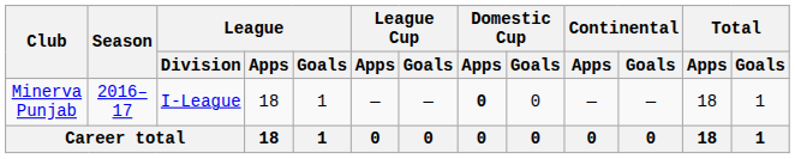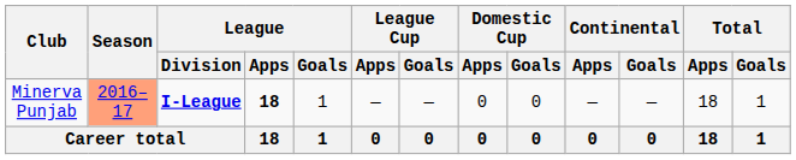Minerva Punjab | Season: no background -> lightsalmon background
Minerva Punjab | League / Division: normal -> bold
Minerva Punjab | League / Apps: normal -> bold
Minerva Punjab | Domestic Cup / Apps: bold -> normal
